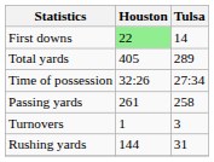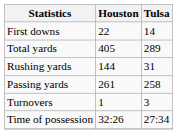First downs | Houston: lightgreen background -> no background
rows swapped: Rushing yards <-> Time of possession
